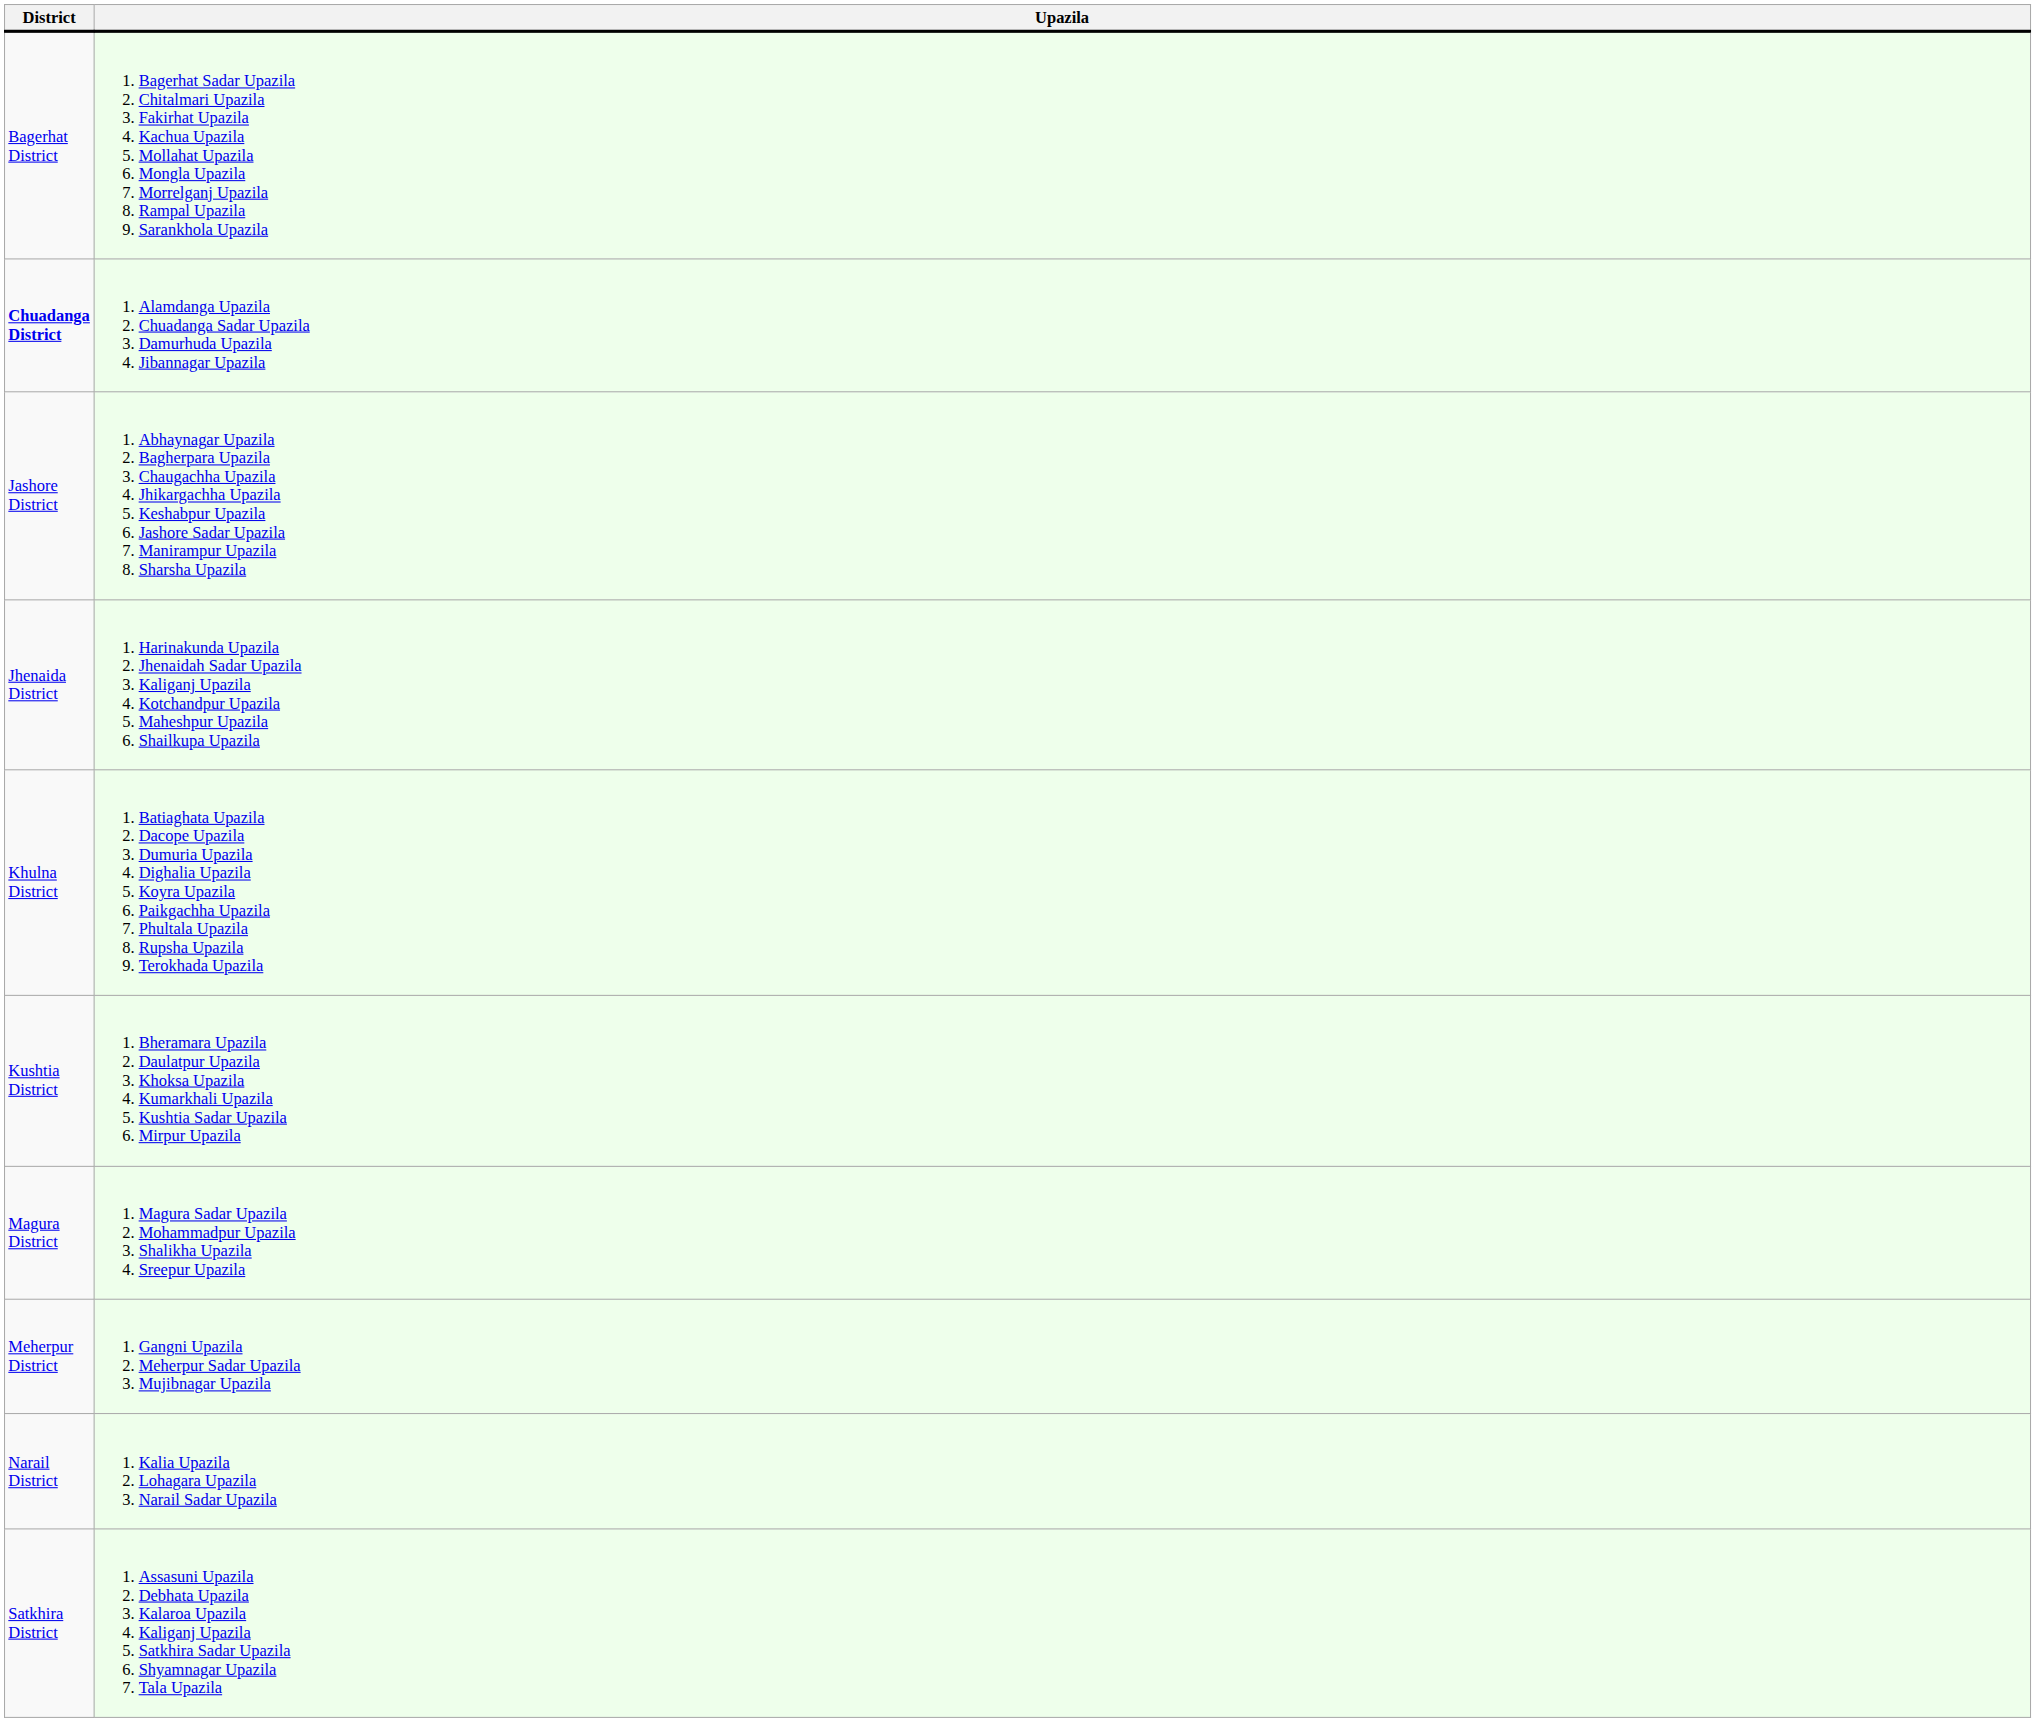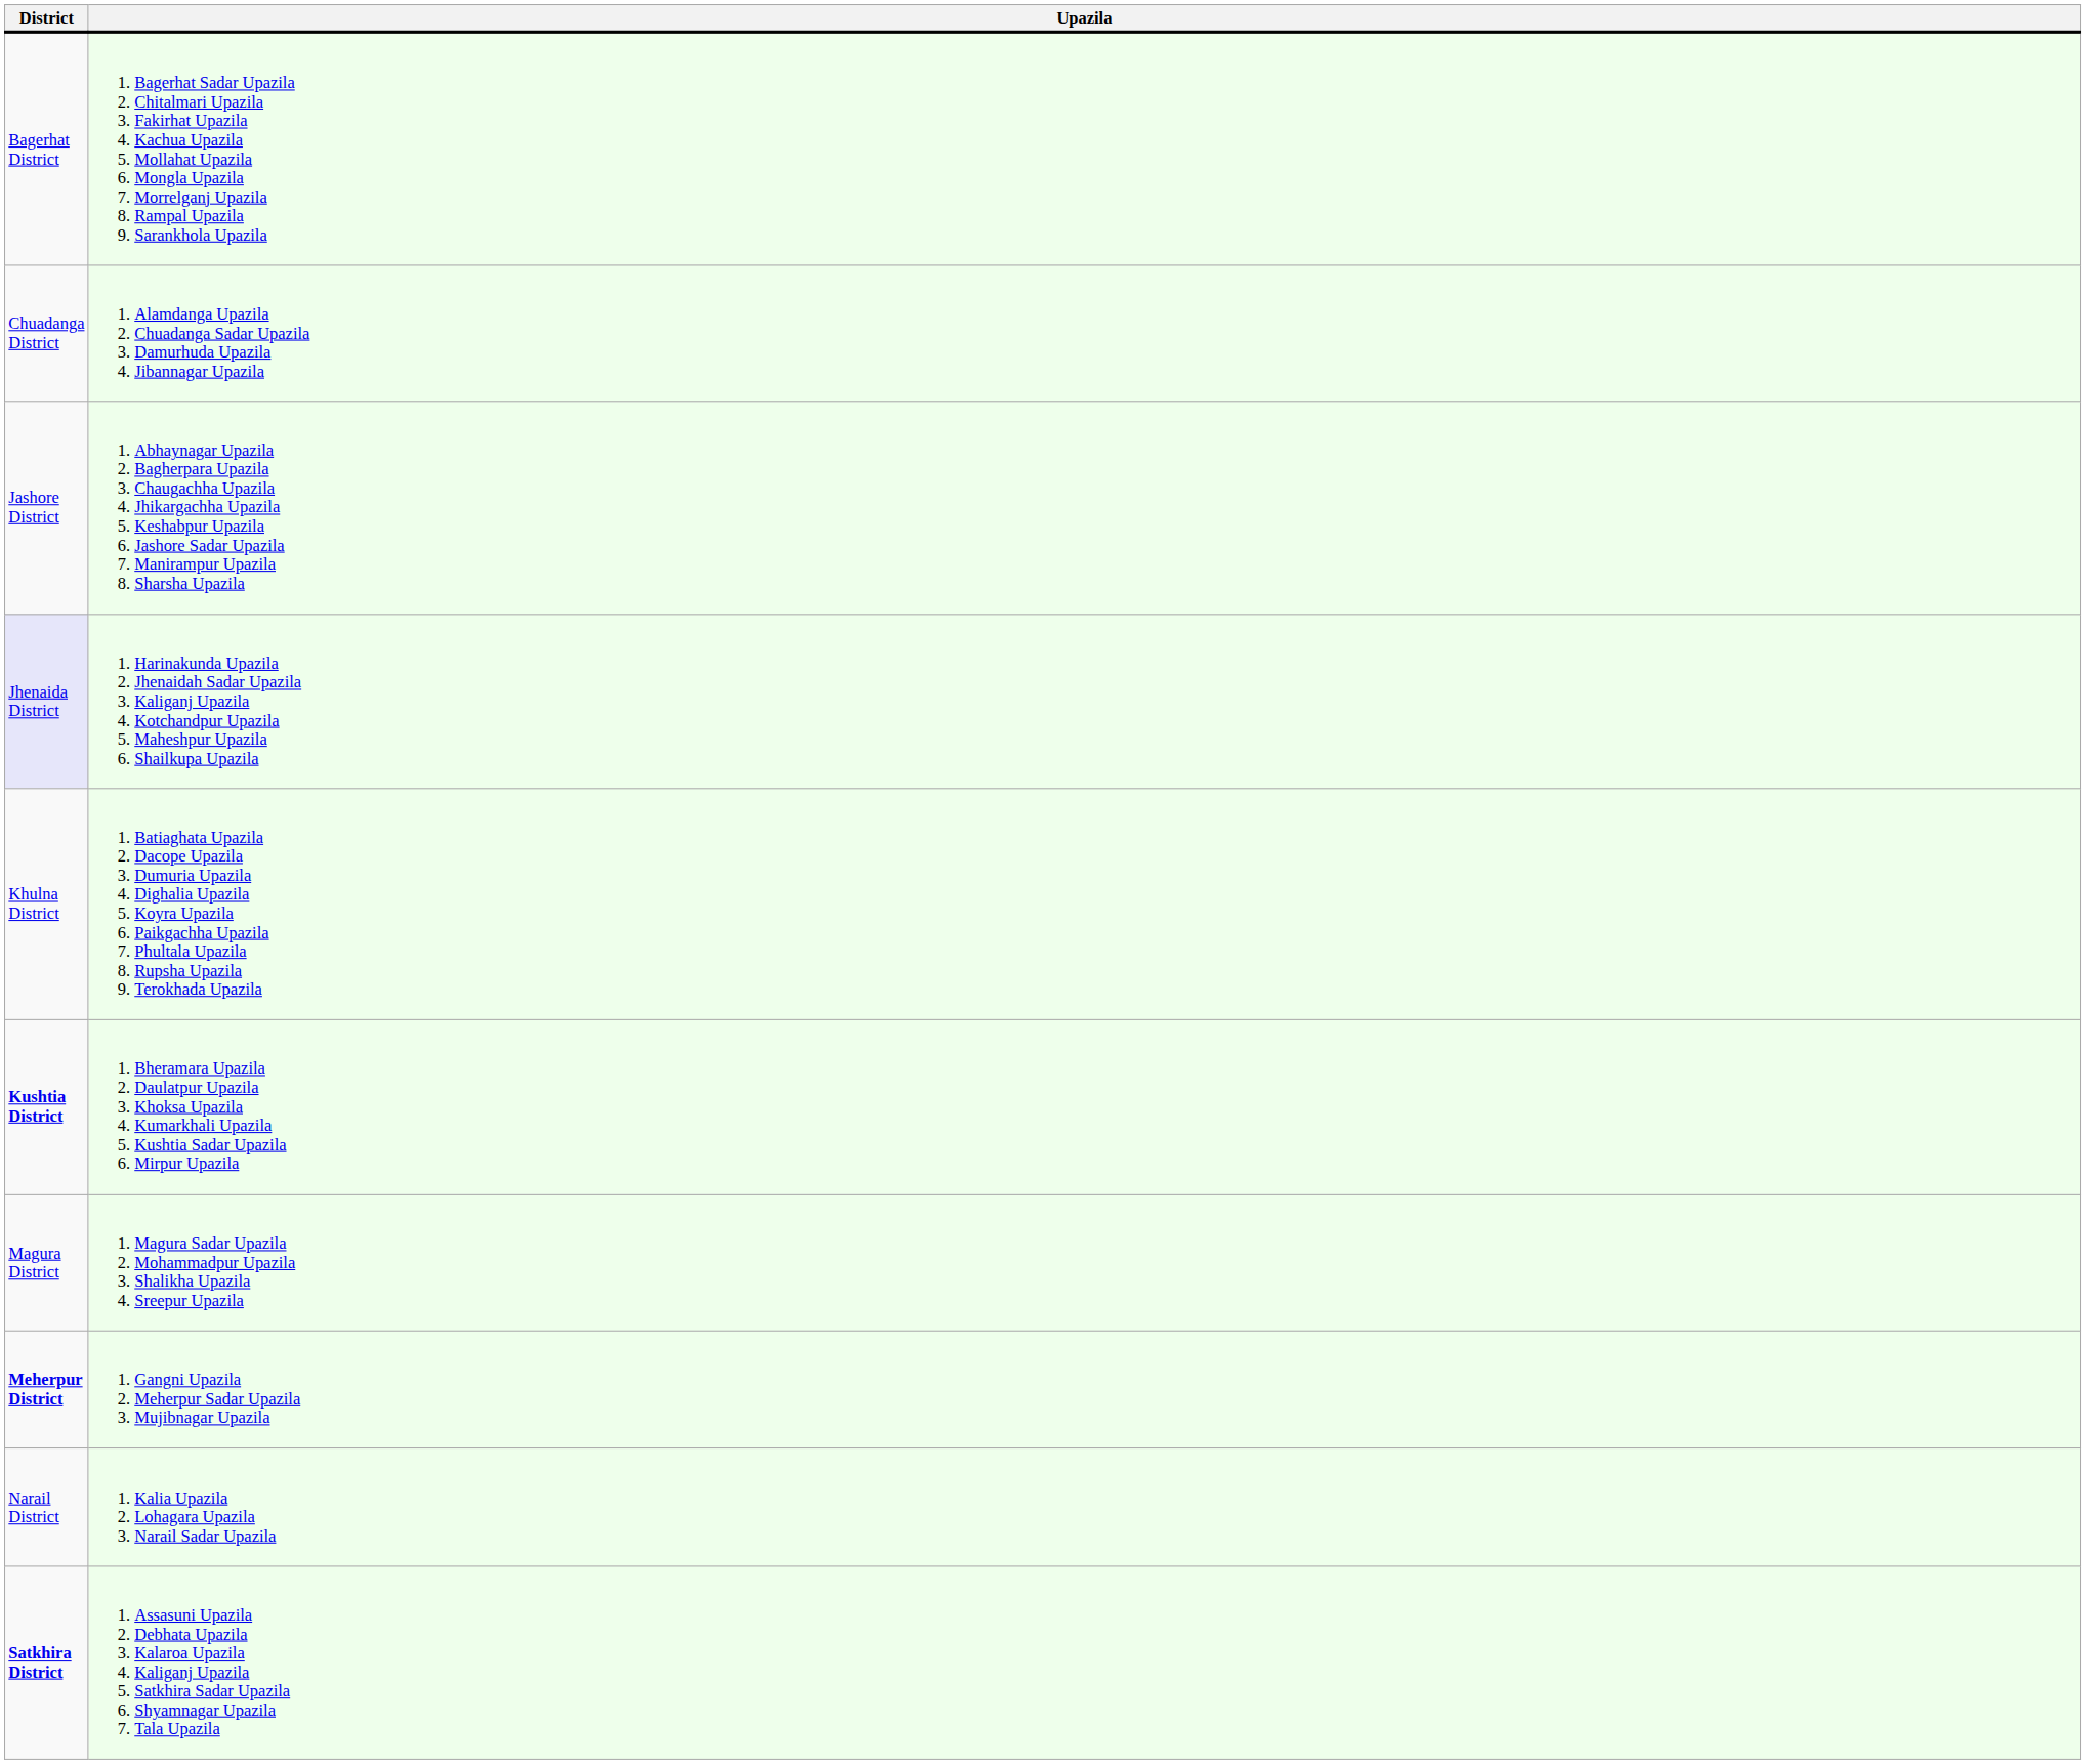Chuadanga District | District: bold -> normal
Jhenaida District | District: no background -> lavender background
Kushtia District | District: normal -> bold
Meherpur District | District: normal -> bold
Satkhira District | District: normal -> bold
